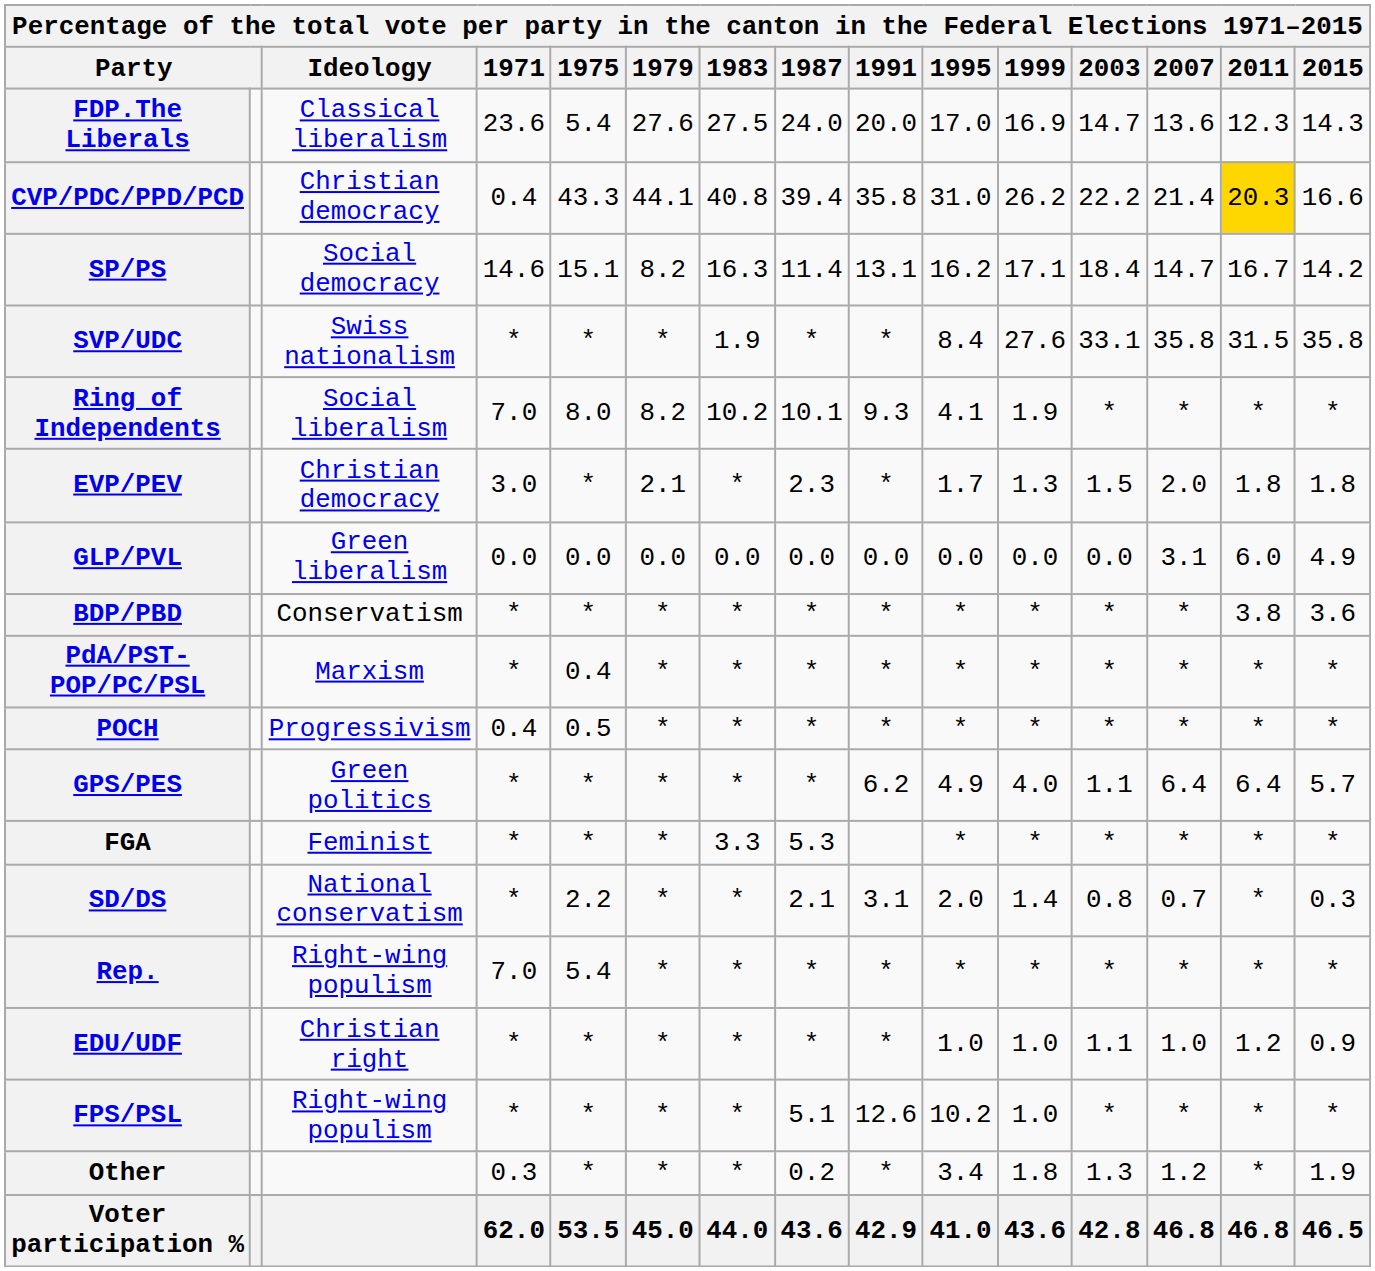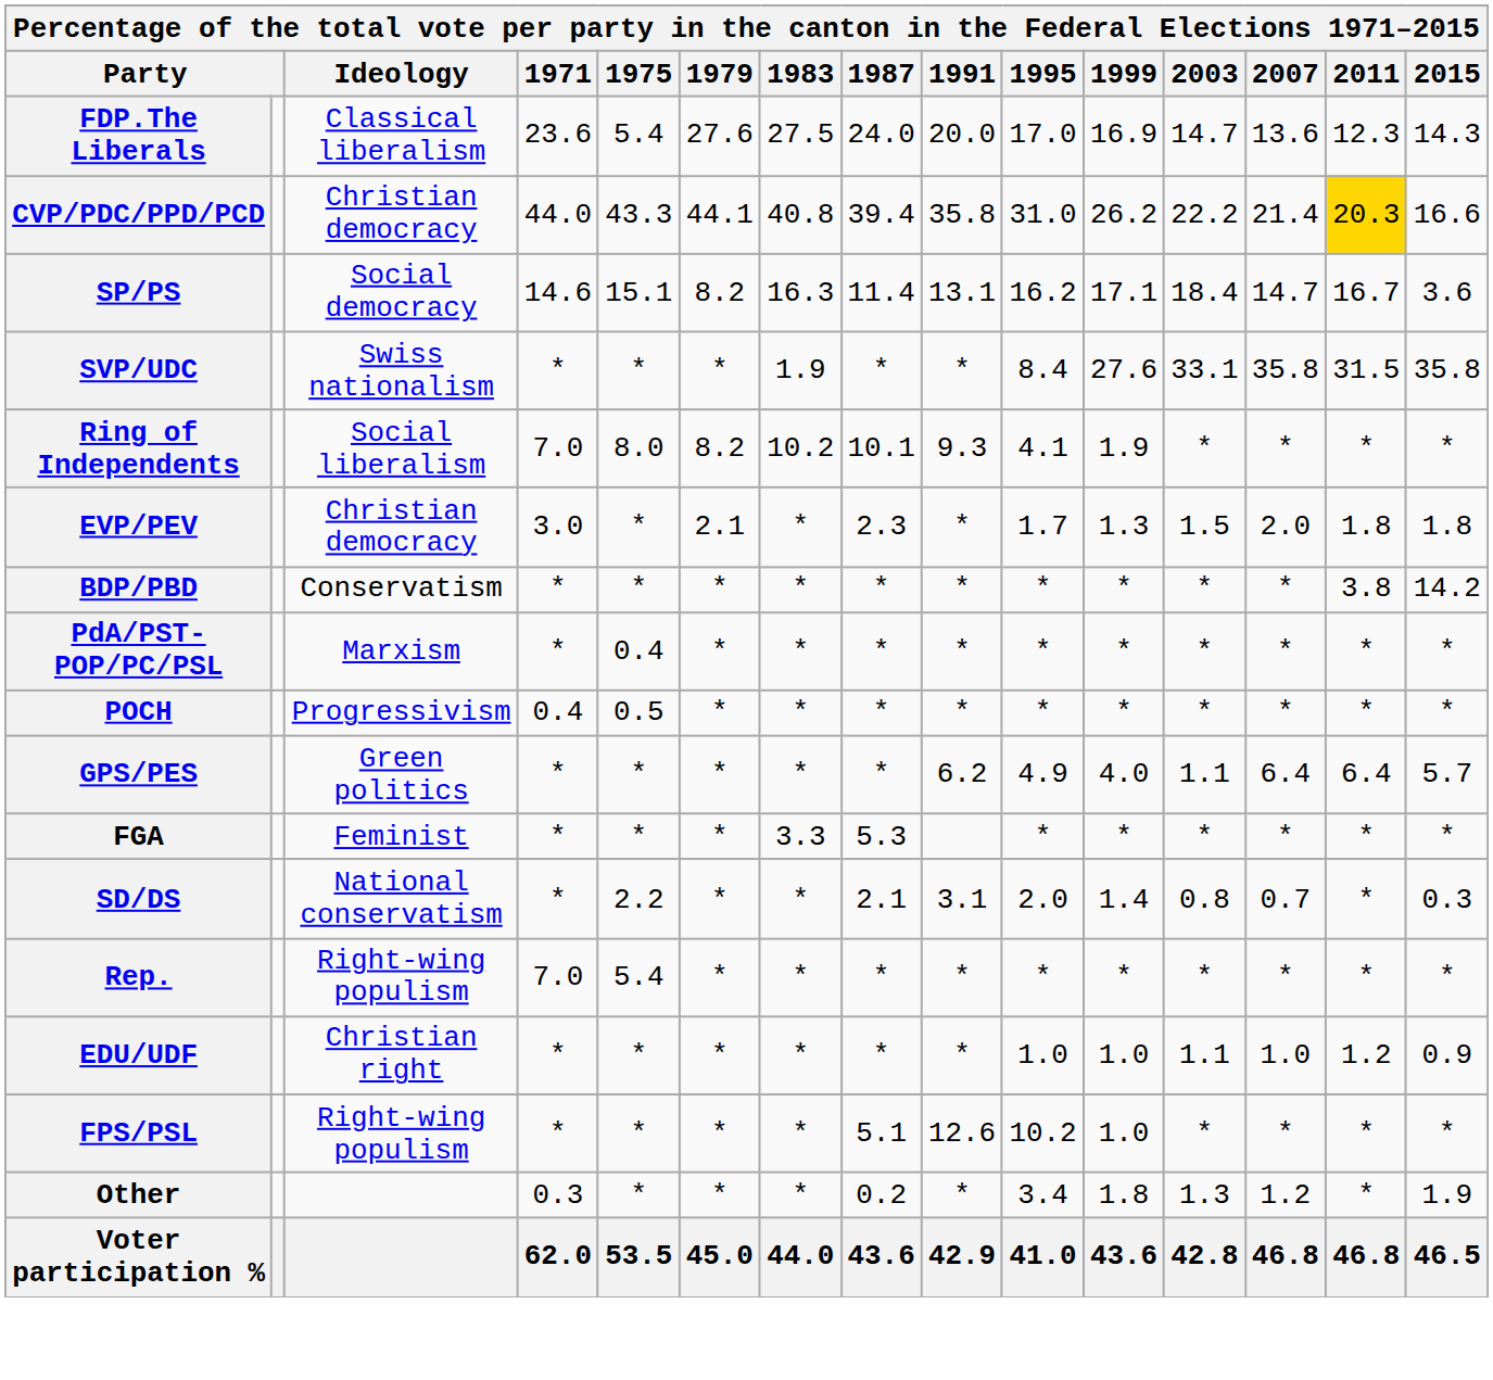CVP/PDC/PPD/PCD | 1971: 0.4 -> 44.0
SP/PS | 2015: 14.2 -> 3.6
- row: GLP/PVL | Green liberalism | 0.0 | 0.0 | 0.0 | 0.0 | 0.0 | 0.0 | 0.0 | 0.0 | 0.0 | 3.1 | 6.0 | 4.9
BDP/PBD | 2015: 3.6 -> 14.2
